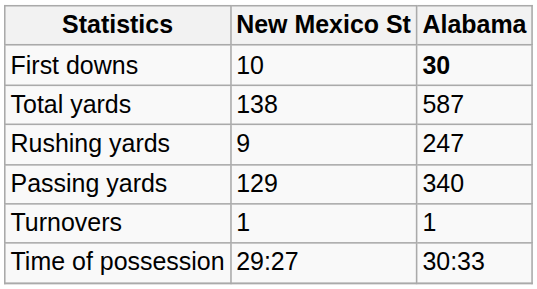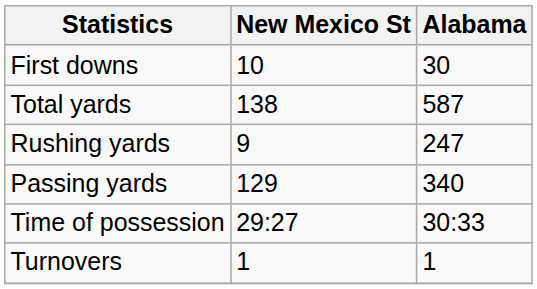First downs | Alabama: bold -> normal
rows swapped: Turnovers <-> Time of possession
